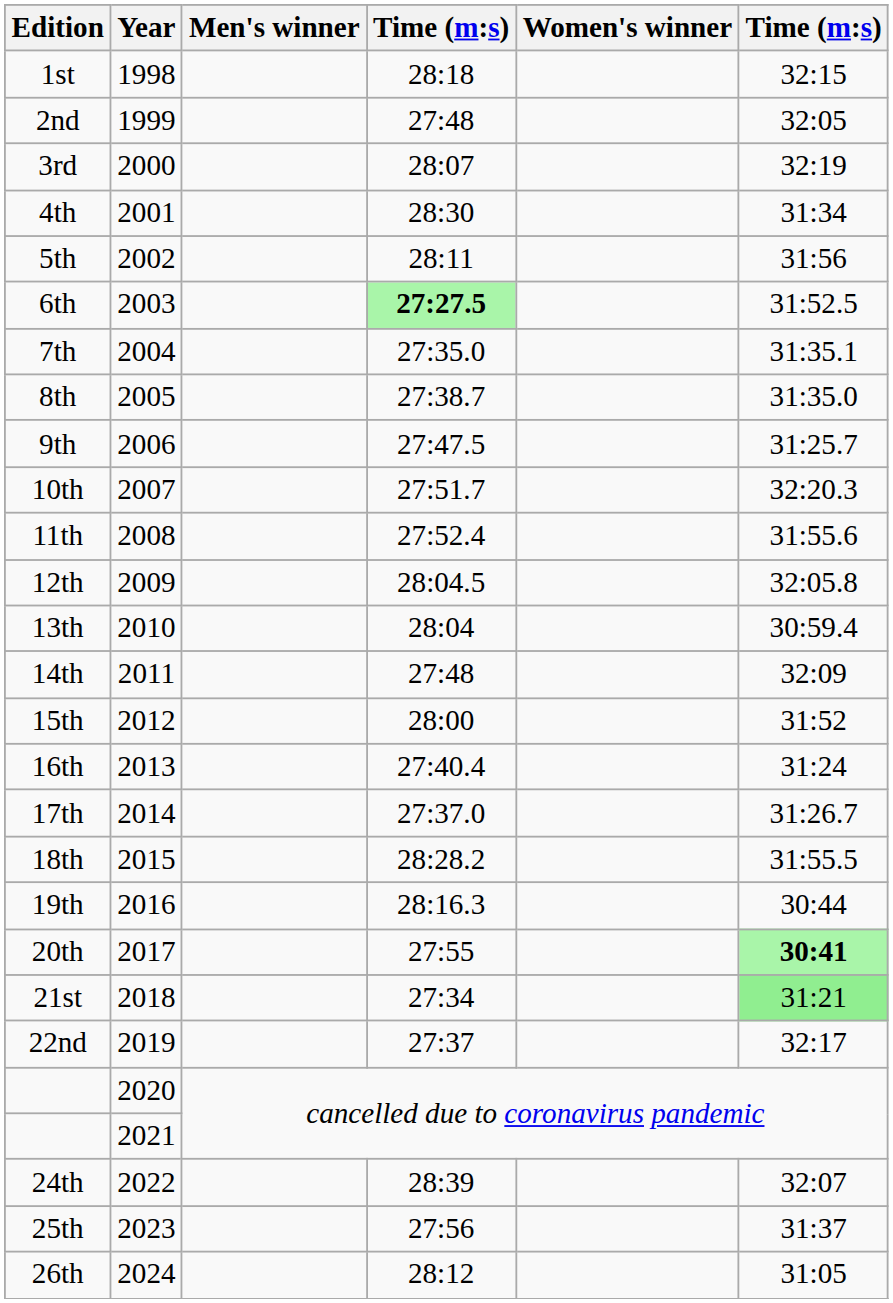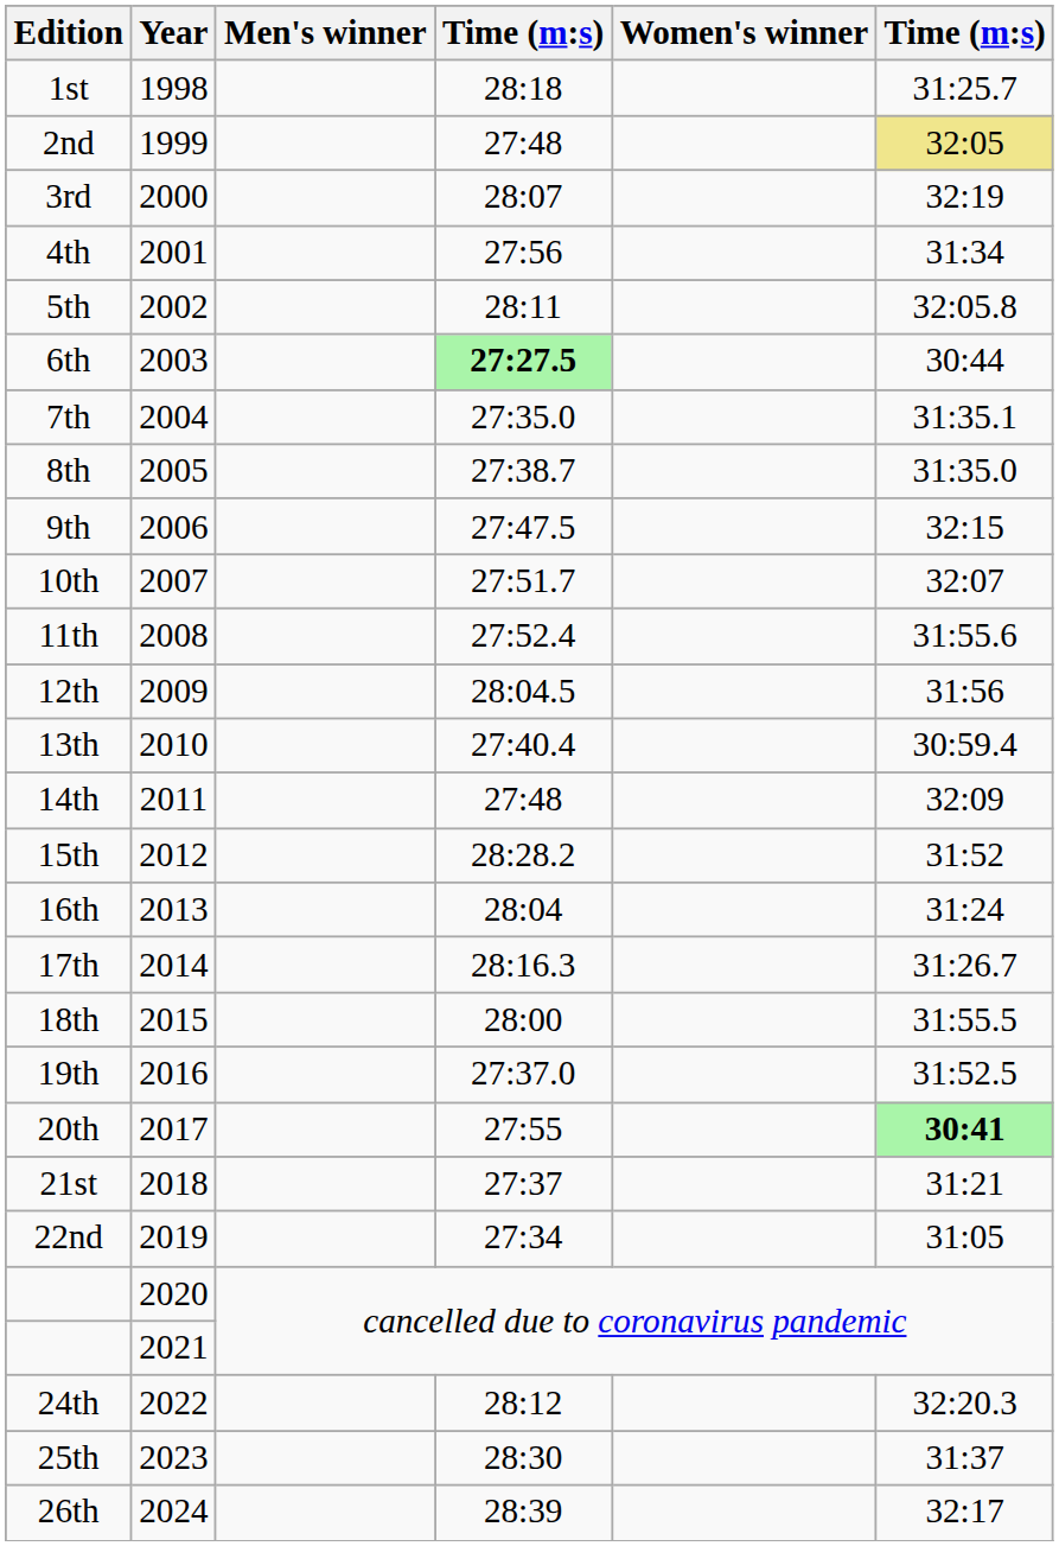1st | column 6: 32:15 -> 31:25.7
2nd | column 6: no background -> khaki background
4th | column 4: 28:30 -> 27:56
5th | column 6: 31:56 -> 32:05.8
6th | column 6: 31:52.5 -> 30:44
9th | column 6: 31:25.7 -> 32:15
10th | column 6: 32:20.3 -> 32:07
12th | column 6: 32:05.8 -> 31:56
13th | column 4: 28:04 -> 27:40.4
15th | column 4: 28:00 -> 28:28.2
16th | column 4: 27:40.4 -> 28:04
17th | column 4: 27:37.0 -> 28:16.3
18th | column 4: 28:28.2 -> 28:00
19th | column 4: 28:16.3 -> 27:37.0
19th | column 6: 30:44 -> 31:52.5
21st | column 4: 27:34 -> 27:37
21st | column 6: lightgreen background -> no background
22nd | column 4: 27:37 -> 27:34
22nd | column 6: 32:17 -> 31:05
24th | column 4: 28:39 -> 28:12
24th | column 6: 32:07 -> 32:20.3
25th | column 4: 27:56 -> 28:30
26th | column 4: 28:12 -> 28:39
26th | column 6: 31:05 -> 32:17
